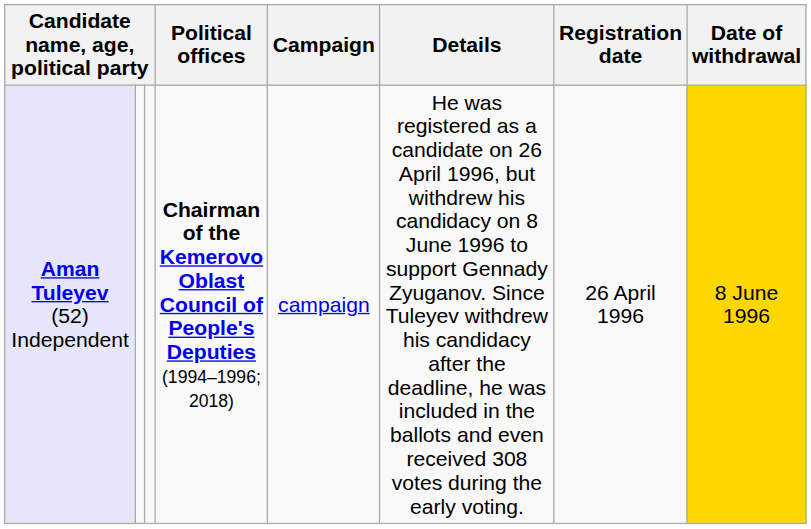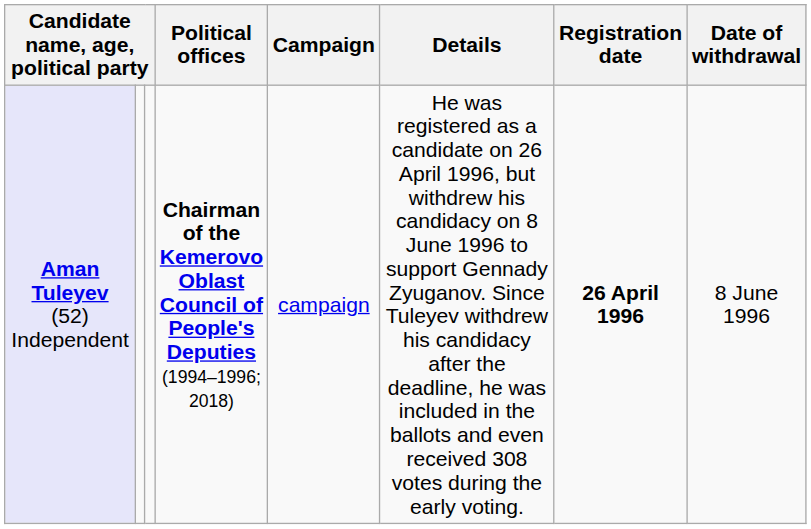Aman Tuleyev (52) Independent | Registration date: normal -> bold
Aman Tuleyev (52) Independent | Date of withdrawal: gold background -> no background
